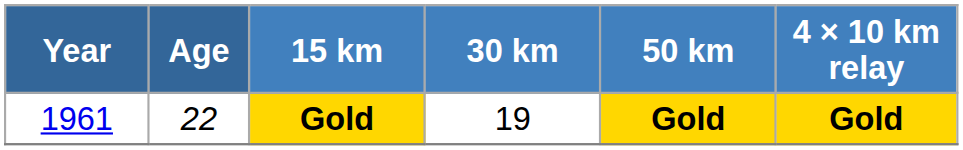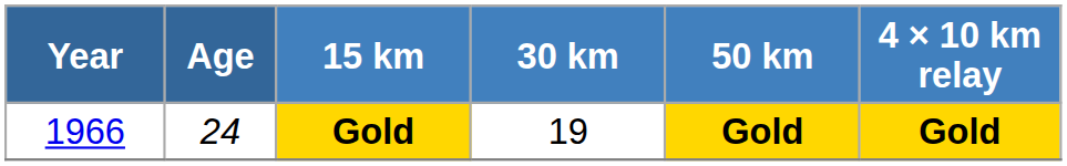row 2 | Year: 1961 -> 1966
row 2 | Age: 22 -> 24
